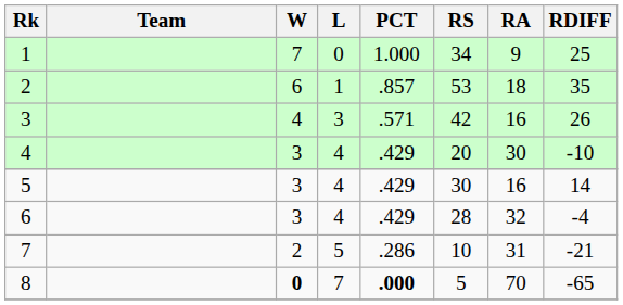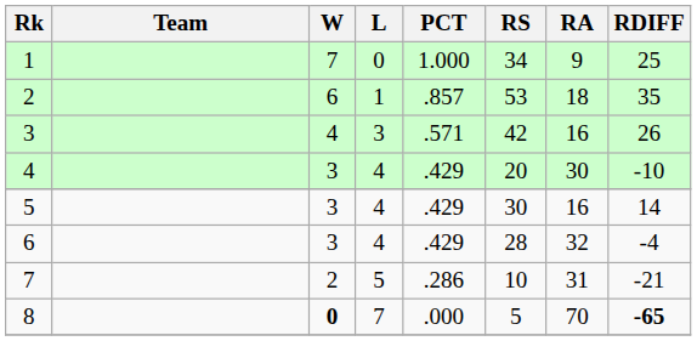8 | PCT: bold -> normal
8 | RDIFF: normal -> bold
